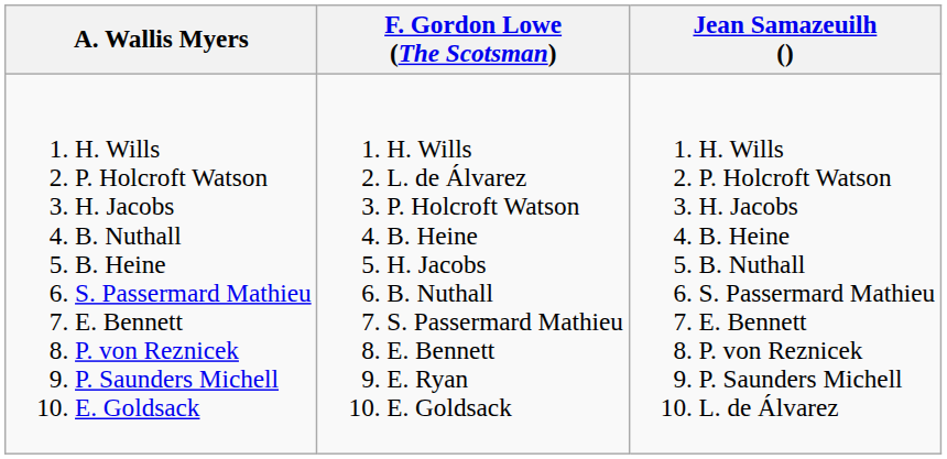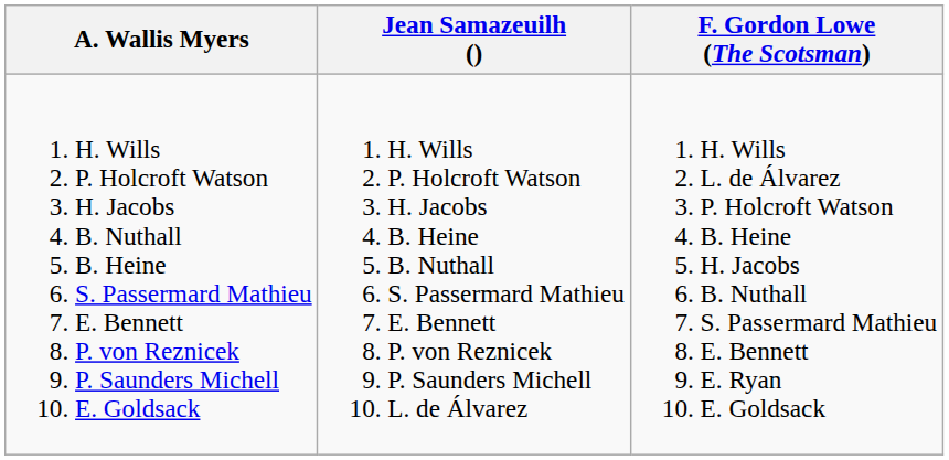columns swapped: F. Gordon Lowe (The Scotsman) <-> Jean Samazeuilh ()
